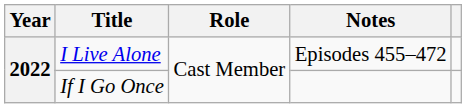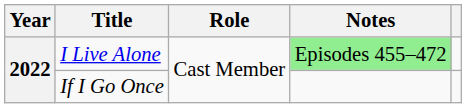I Live Alone | Notes: no background -> lightgreen background
